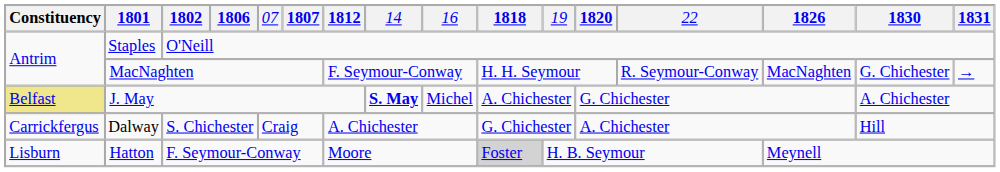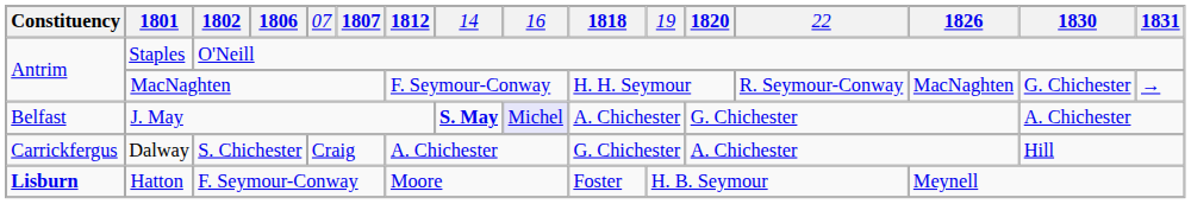J. May | Constituency: khaki background -> no background
J. May | 16: no background -> lavender background
Hatton | Constituency: normal -> bold
Hatton | 1818: lightgrey background -> no background
